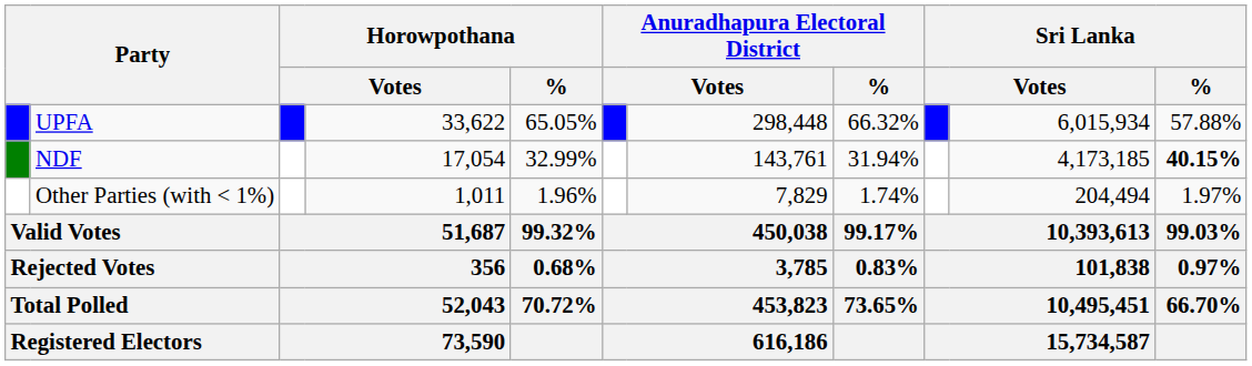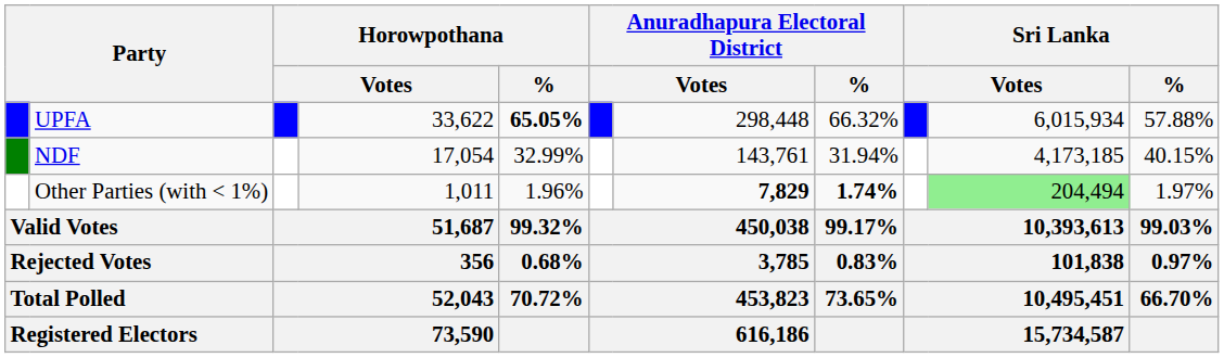UPFA | Horowpothana / %: normal -> bold
NDF | Sri Lanka / %: bold -> normal
Other Parties (with < 1%) | column 7: normal -> bold
Other Parties (with < 1%) | Anuradhapura Electoral District / %: normal -> bold
Other Parties (with < 1%) | column 10: no background -> lightgreen background
